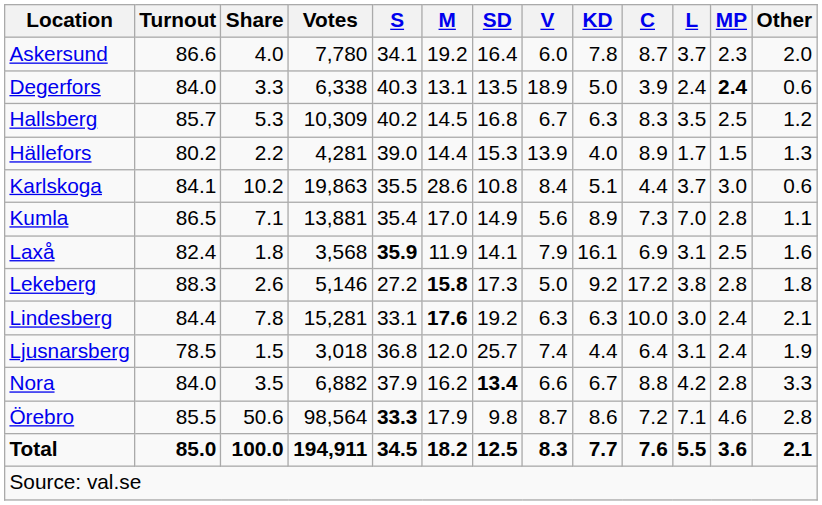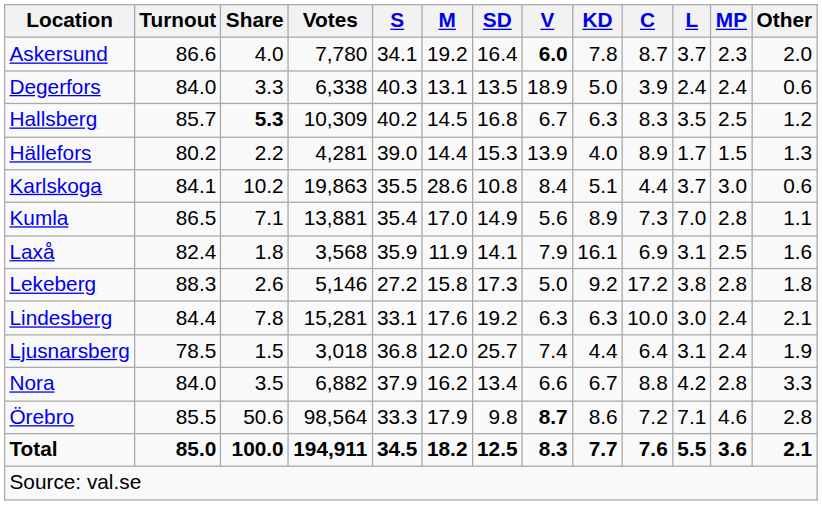Askersund | V: normal -> bold
Degerfors | MP: bold -> normal
Hallsberg | Share: normal -> bold
Laxå | S: bold -> normal
Lekeberg | M: bold -> normal
Lindesberg | M: bold -> normal
Nora | SD: bold -> normal
Örebro | S: bold -> normal
Örebro | V: normal -> bold
